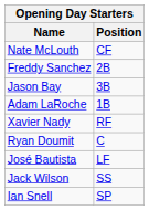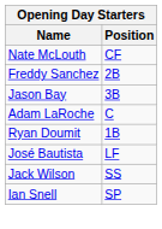Adam LaRoche | Position: 1B -> C
- row: Xavier Nady | RF
Ryan Doumit | Position: C -> 1B
